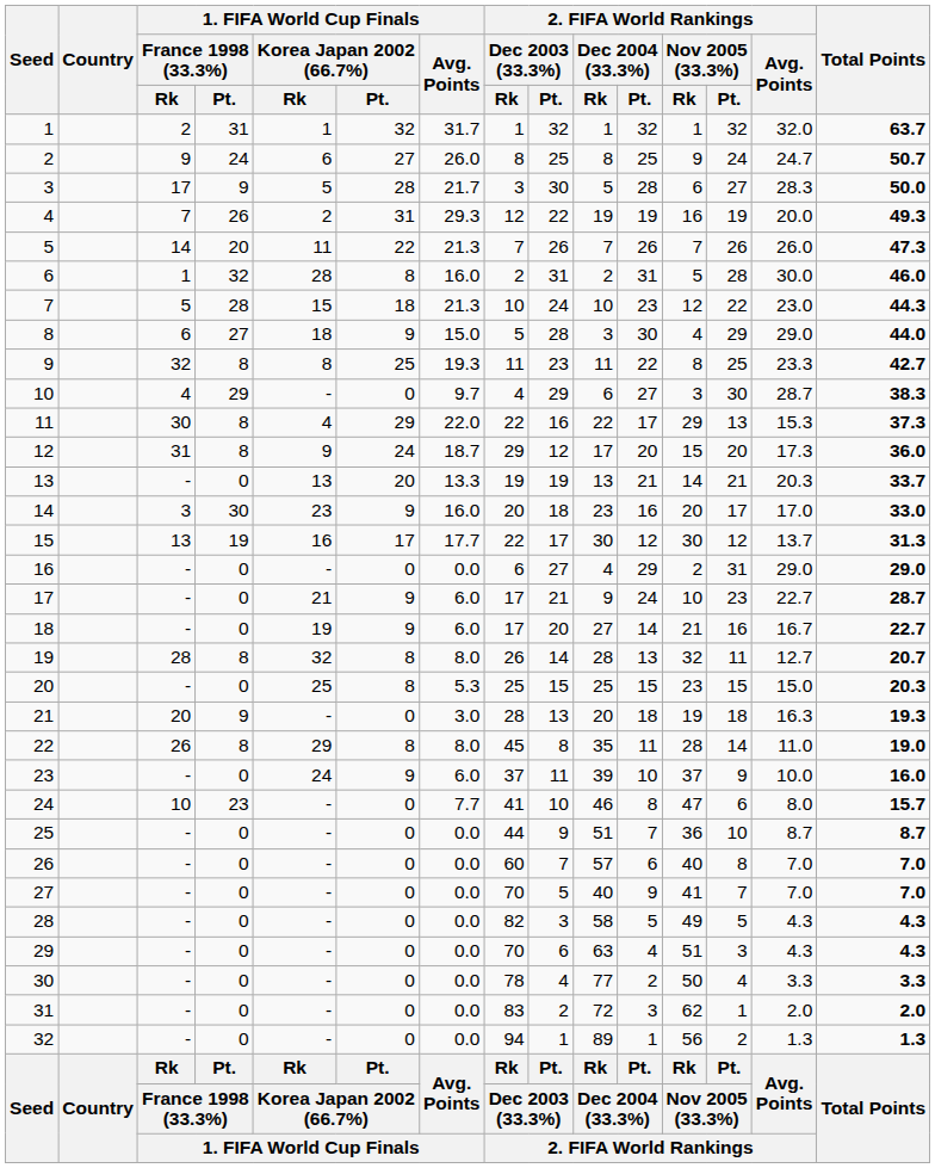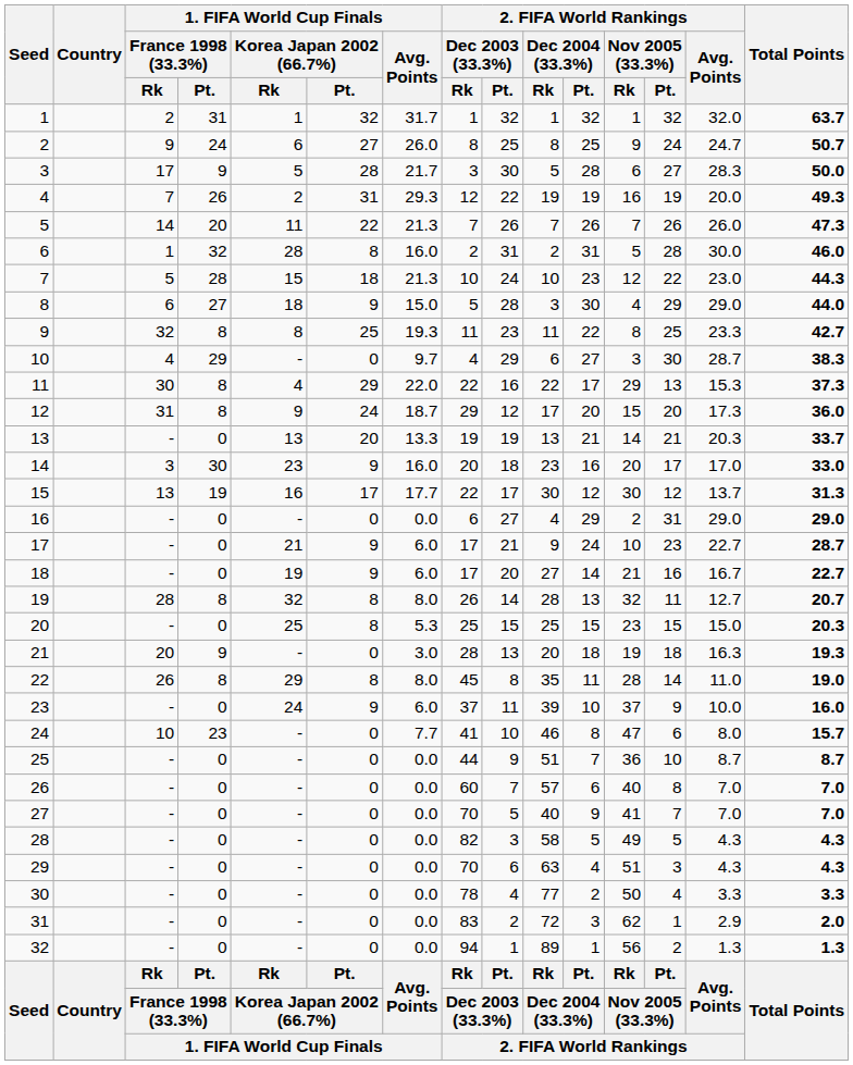row 34 | 2. FIFA World Rankings / Avg. Points: 2.0 -> 2.9
